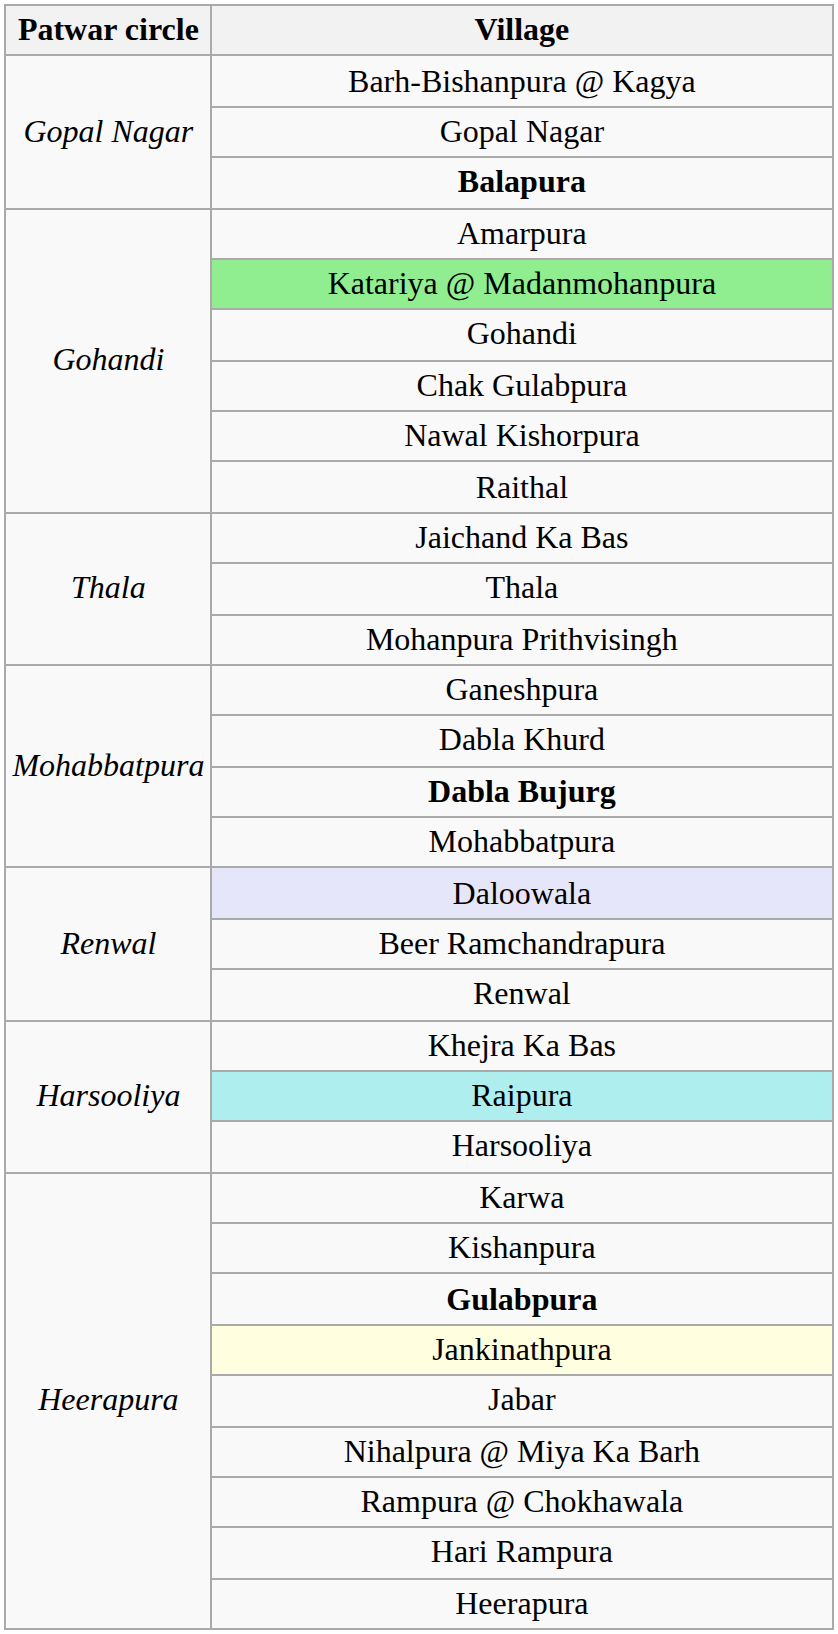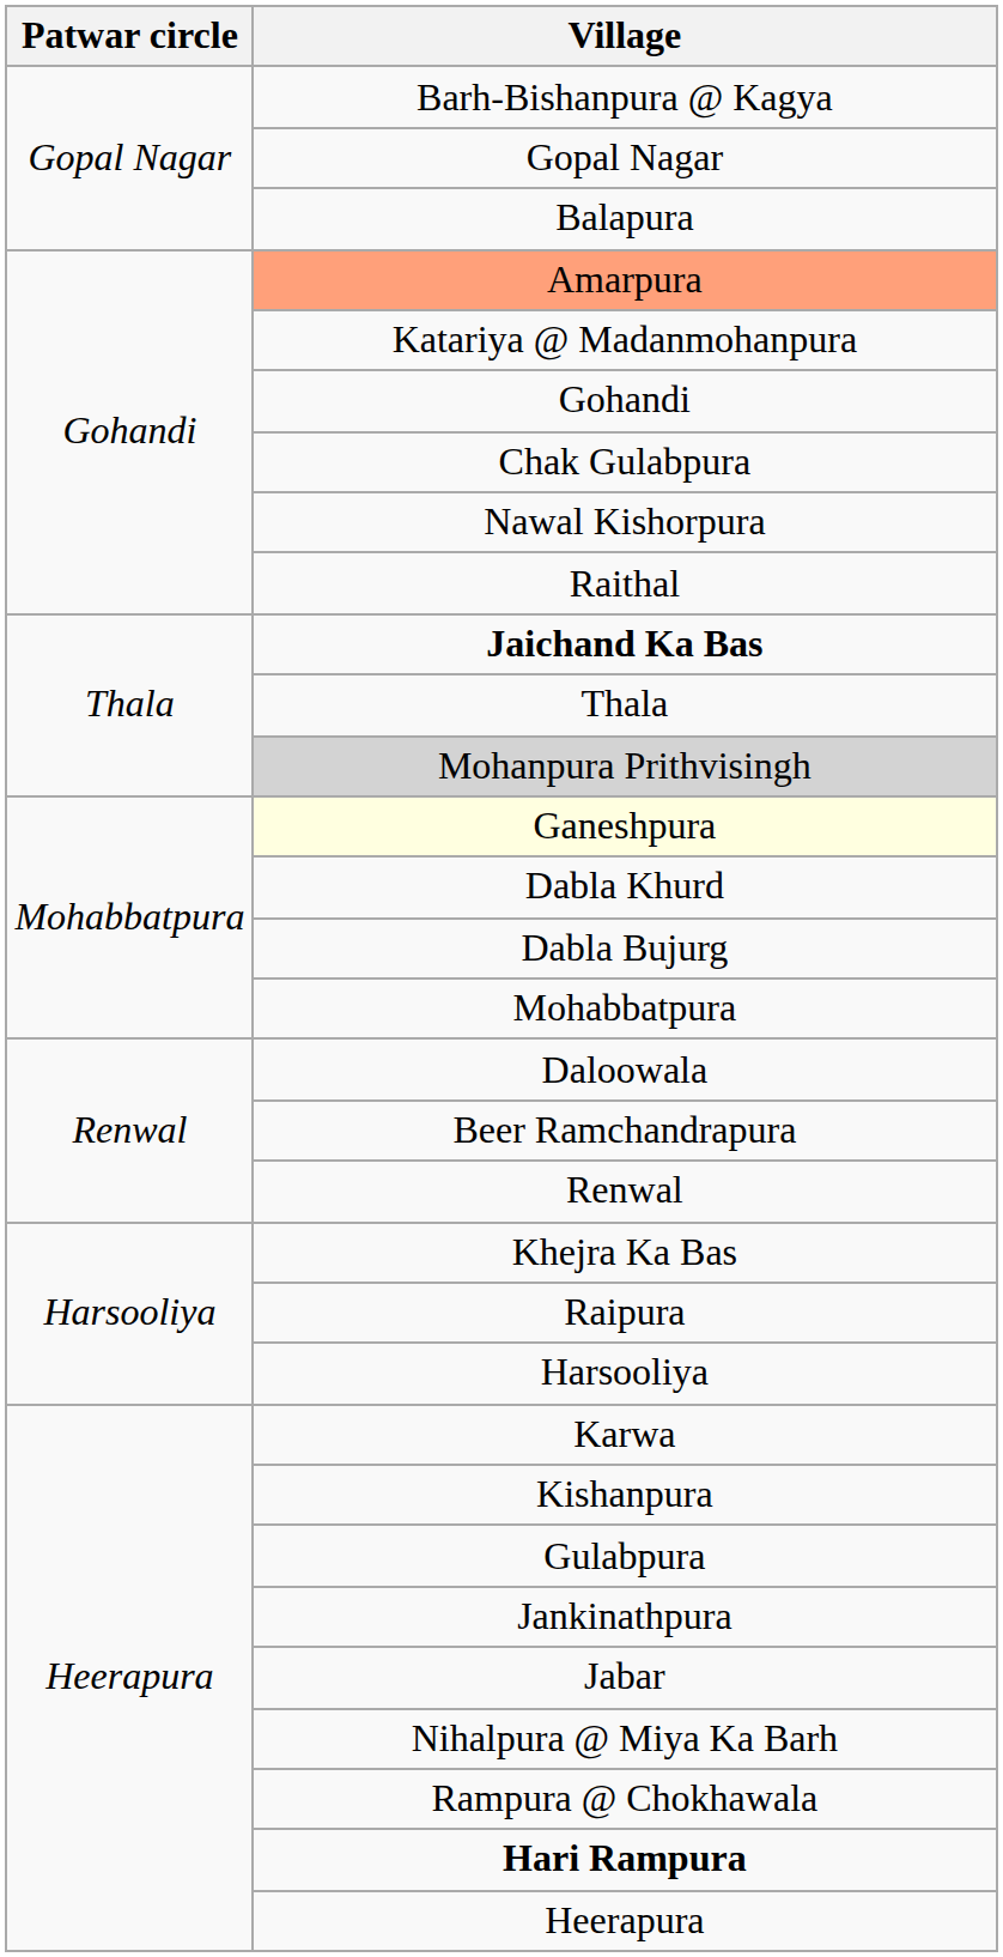Balapura | Village: bold -> normal
Amarpura | Village: no background -> lightsalmon background
Katariya @ Madanmohanpura | Village: lightgreen background -> no background
Jaichand Ka Bas | Village: normal -> bold
Mohanpura Prithvisingh | Village: no background -> lightgrey background
Ganeshpura | Village: no background -> lightyellow background
Dabla Bujurg | Village: bold -> normal
Daloowala | Village: lavender background -> no background
Raipura | Village: paleturquoise background -> no background
Gulabpura | Village: bold -> normal
Jankinathpura | Village: lightyellow background -> no background
Hari Rampura | Village: normal -> bold
